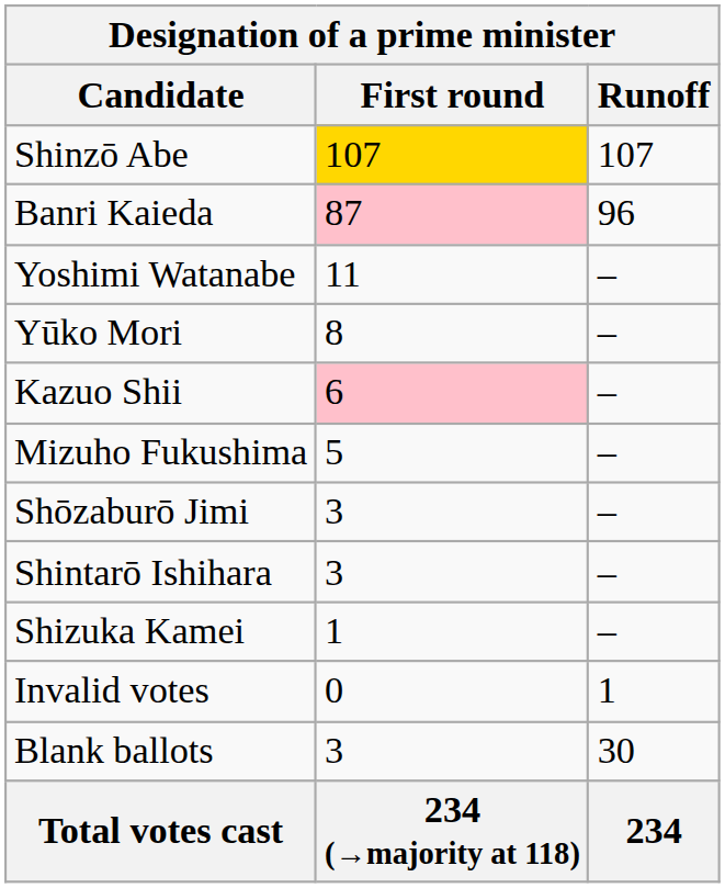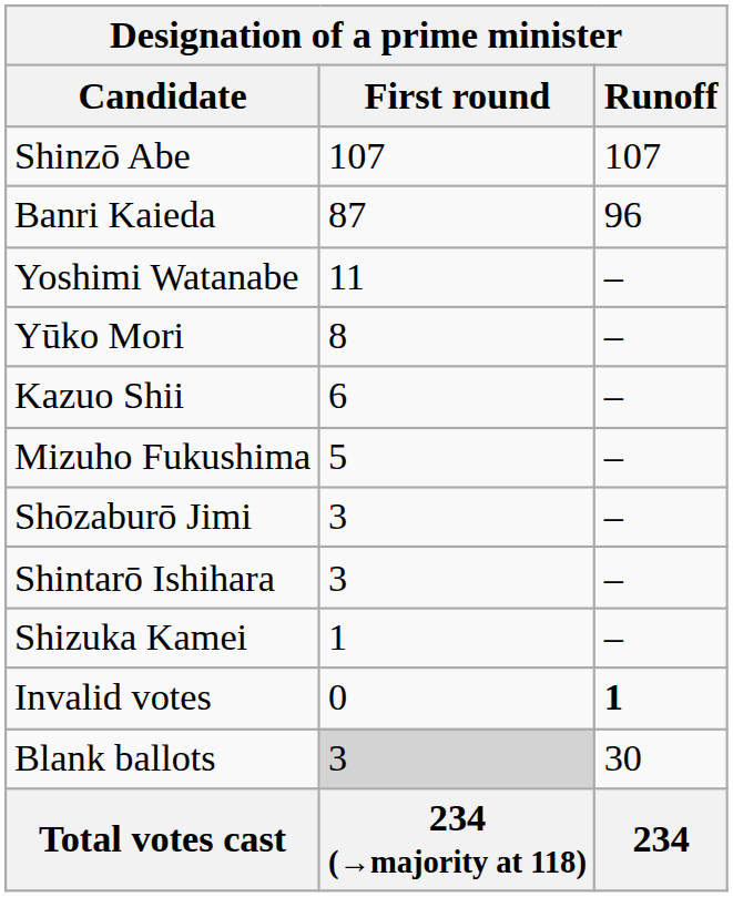Shinzō Abe | First round: gold background -> no background
Banri Kaieda | First round: pink background -> no background
Kazuo Shii | First round: pink background -> no background
Invalid votes | Runoff: normal -> bold
Blank ballots | First round: no background -> lightgrey background
